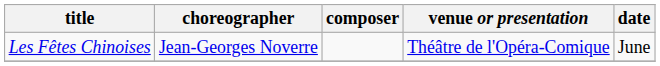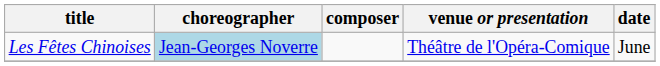Les Fêtes Chinoises | choreographer: no background -> lightblue background
